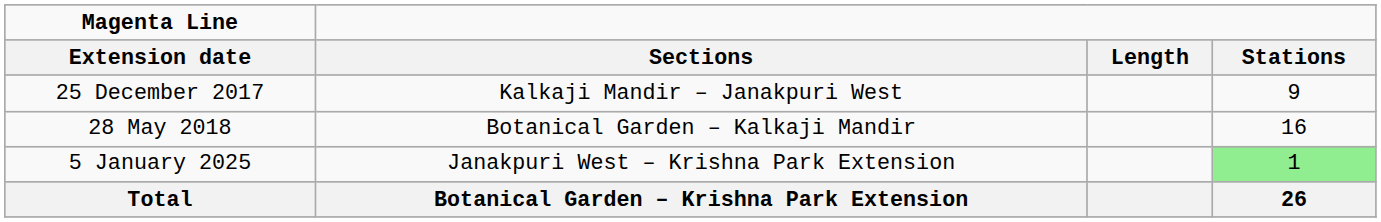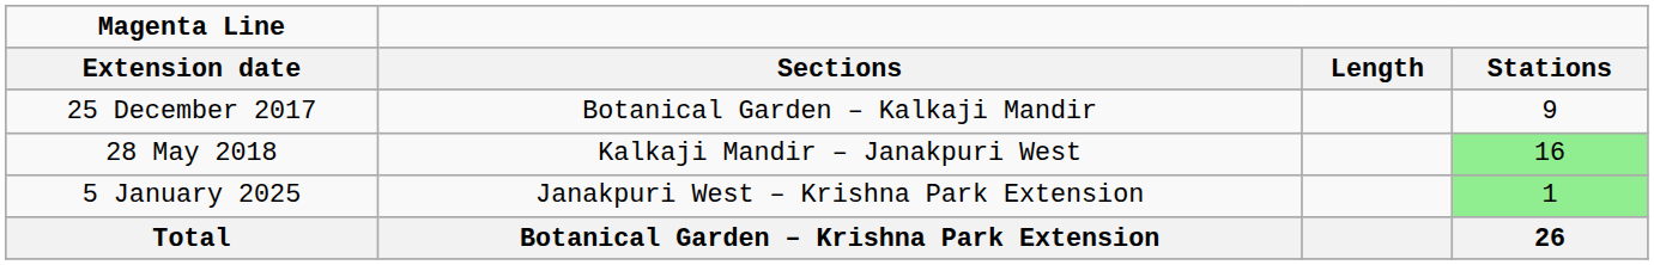25 December 2017 | column 2: Kalkaji Mandir – Janakpuri West -> Botanical Garden – Kalkaji Mandir
28 May 2018 | column 2: Botanical Garden – Kalkaji Mandir -> Kalkaji Mandir – Janakpuri West
28 May 2018 | column 4: no background -> lightgreen background
